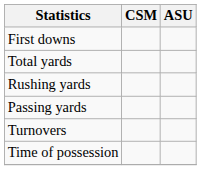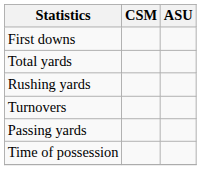rows swapped: Passing yards <-> Turnovers
